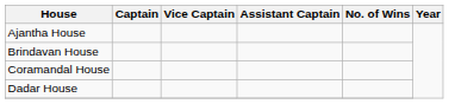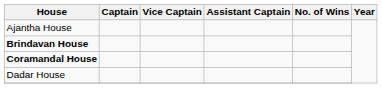Brindavan House | House: normal -> bold
Coramandal House | House: normal -> bold
